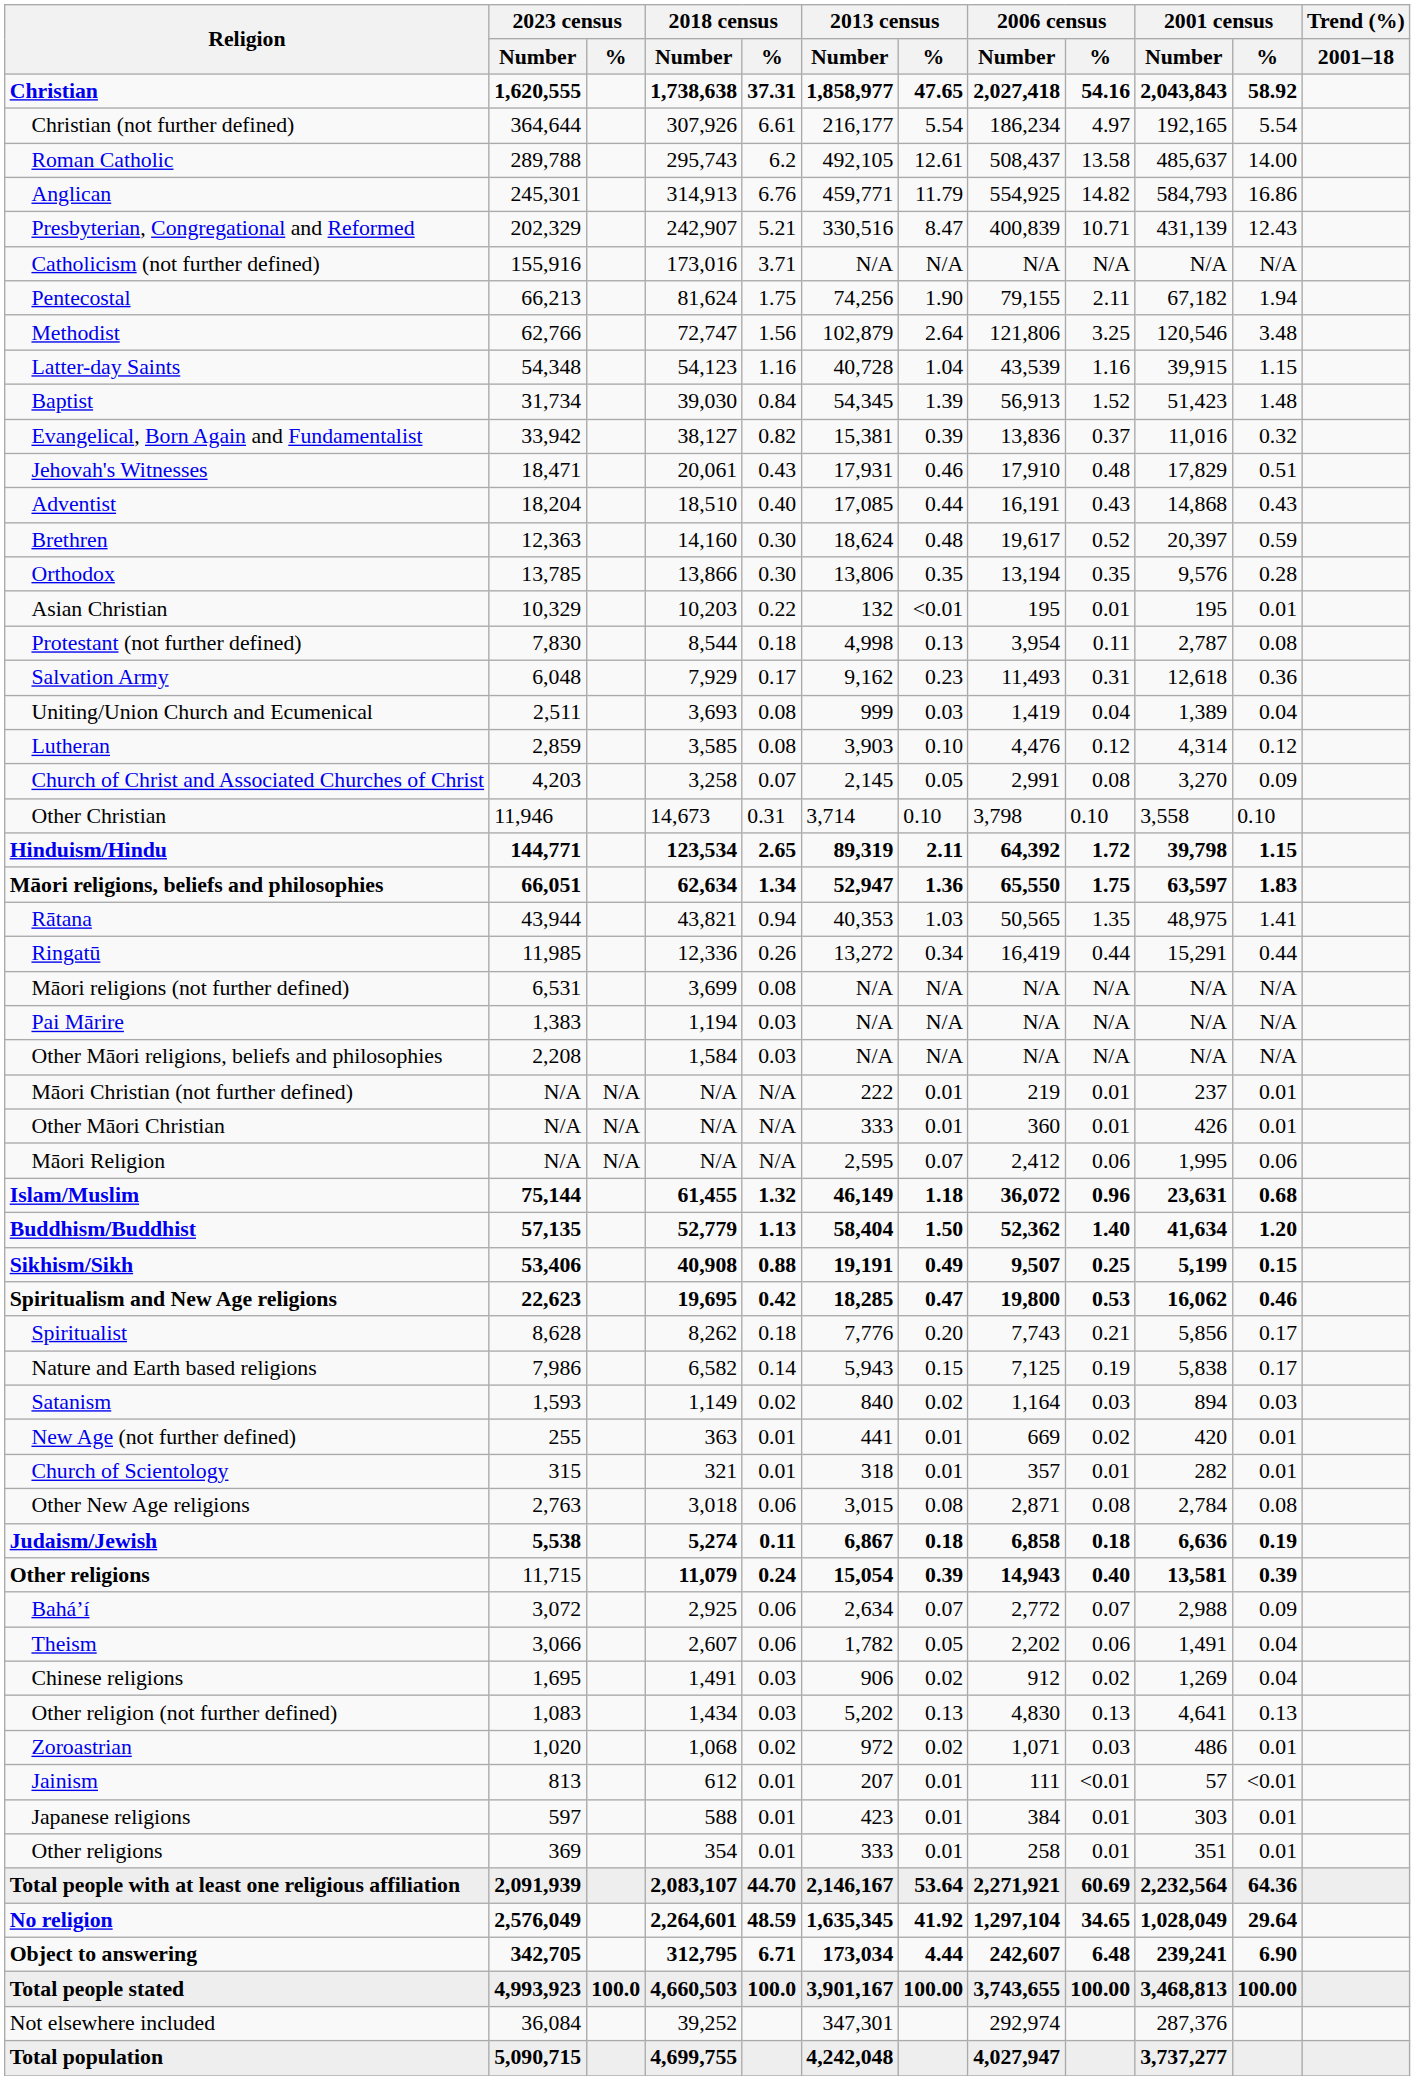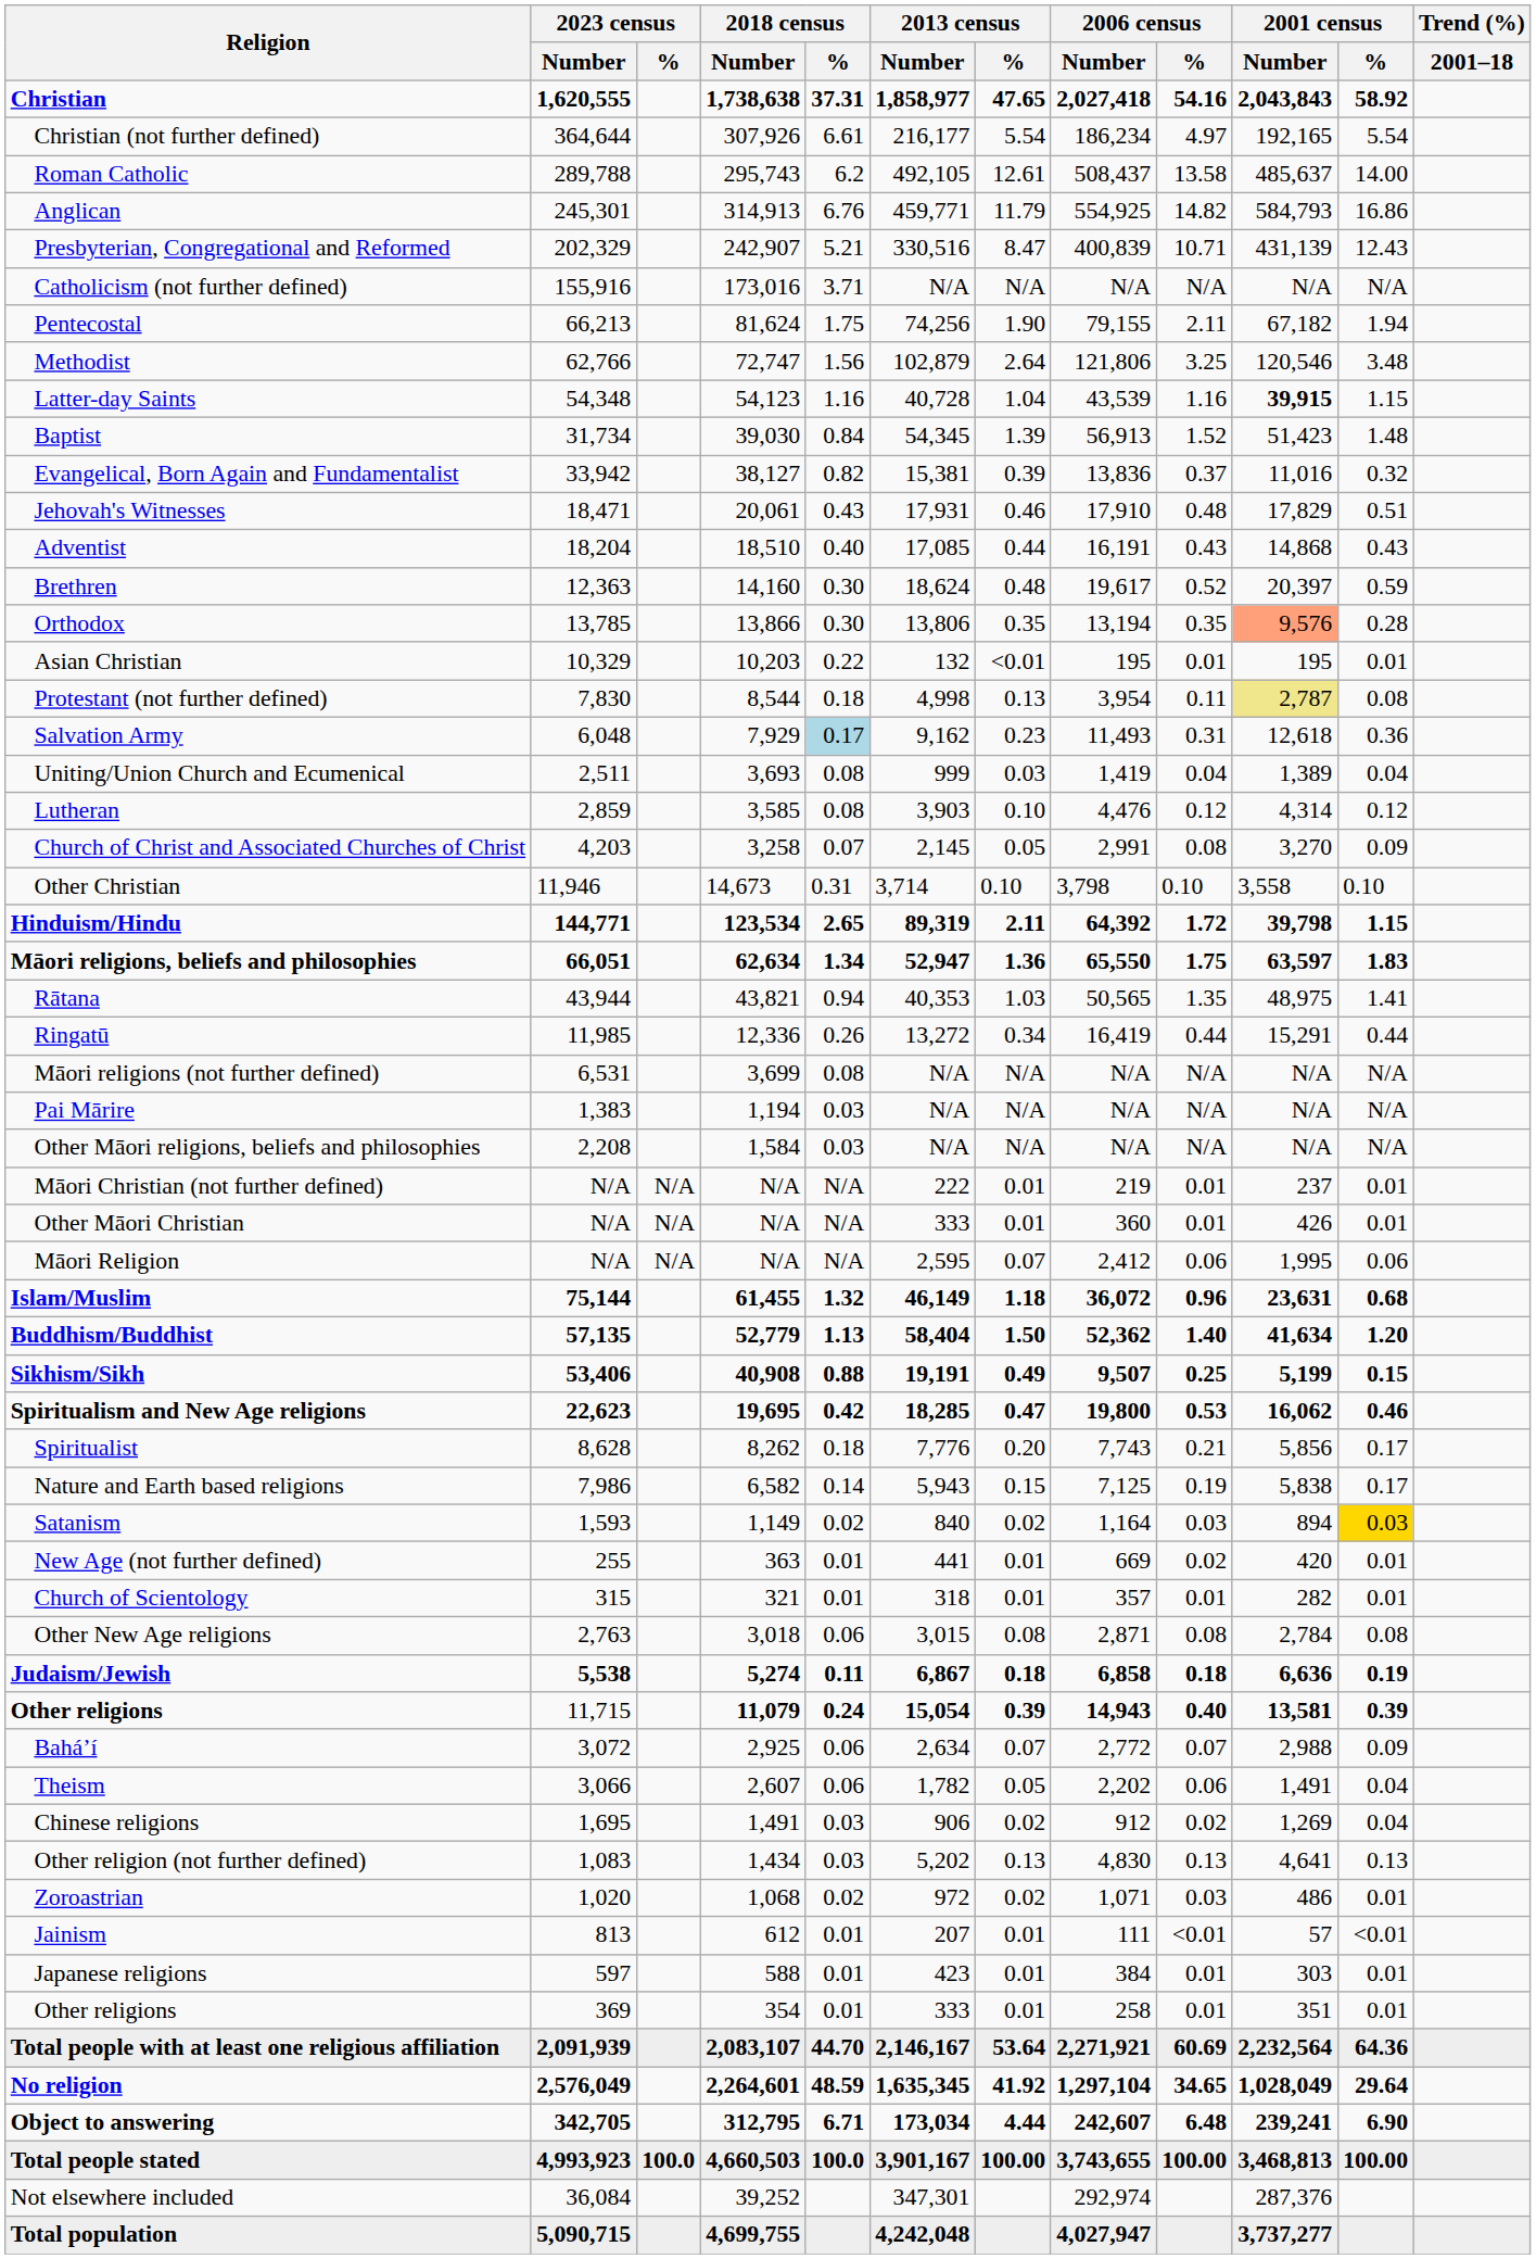Latter-day Saints | 2001 census / Number: normal -> bold
Orthodox | 2001 census / Number: no background -> lightsalmon background
Protestant (not further defined) | 2001 census / Number: no background -> khaki background
Salvation Army | 2018 census / %: no background -> lightblue background
Satanism | 2001 census / %: no background -> gold background
